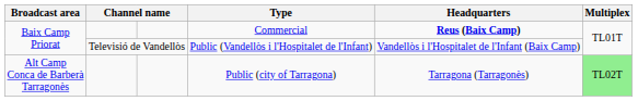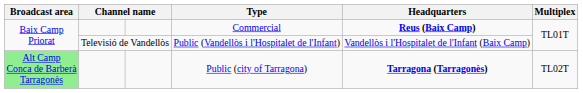Public (city of Tarragona) | Broadcast area: no background -> lightgreen background
Public (city of Tarragona) | Headquarters: normal -> bold
Public (city of Tarragona) | Multiplex: lightgreen background -> no background
